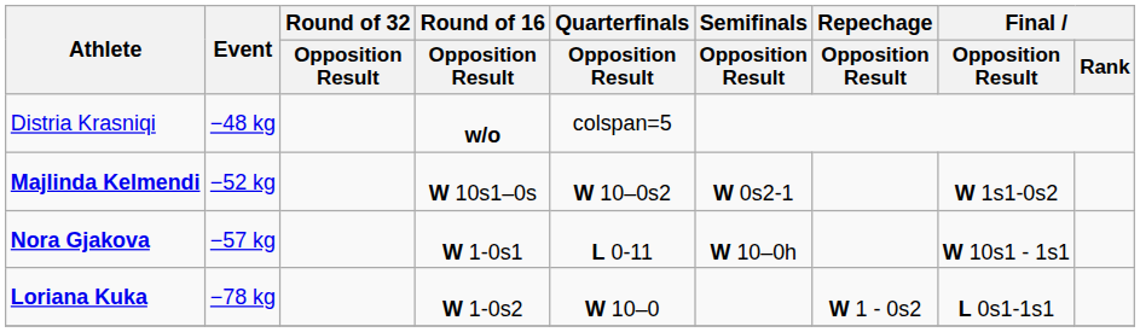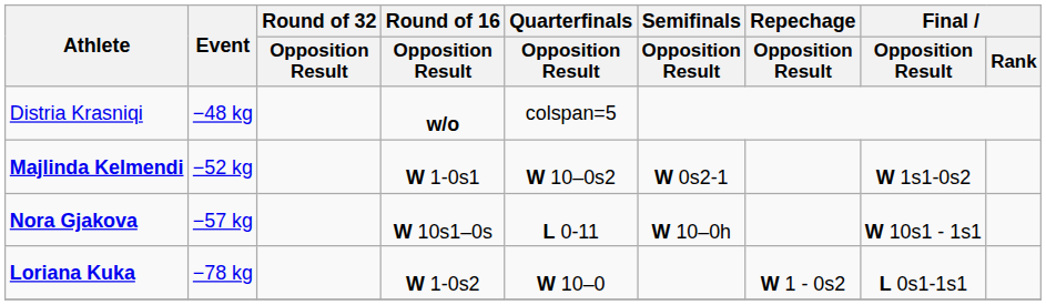Majlinda Kelmendi | Round of 16 / Opposition Result: W 10s1–0s -> W 1-0s1
Nora Gjakova | Round of 16 / Opposition Result: W 1-0s1 -> W 10s1–0s
